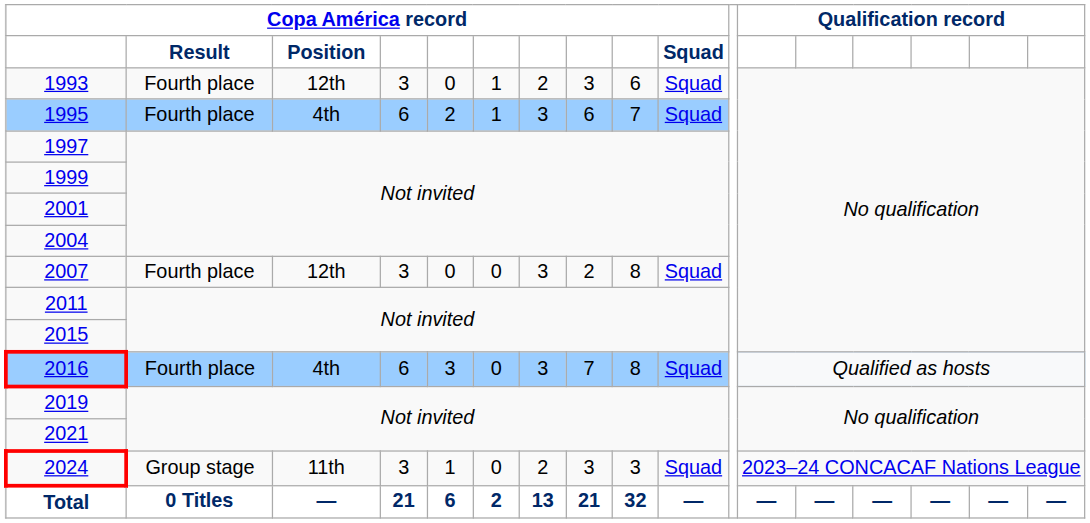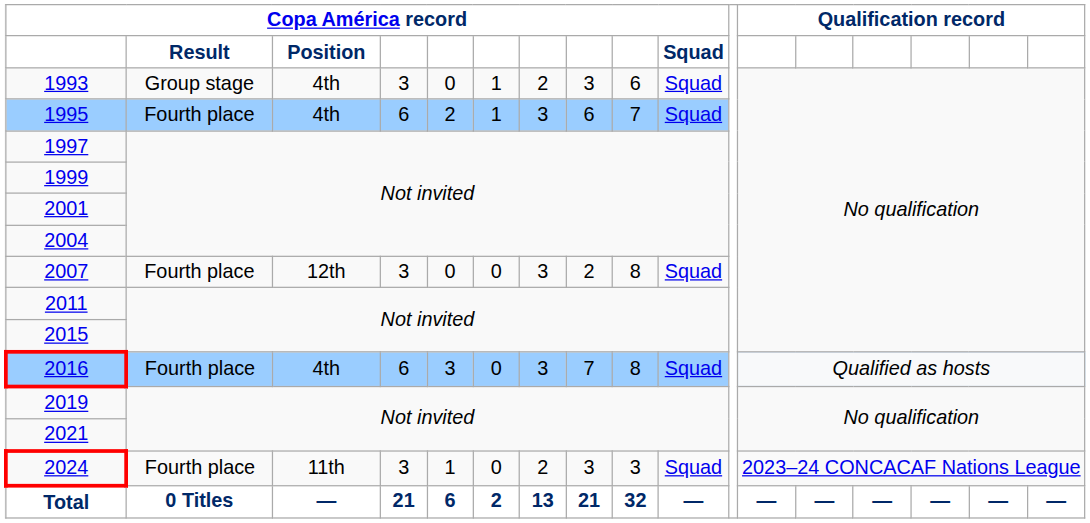1993 | Copa América record / Result: Fourth place -> Group stage
1993 | Copa América record / Position: 12th -> 4th
2024 | Copa América record / Result: Group stage -> Fourth place
